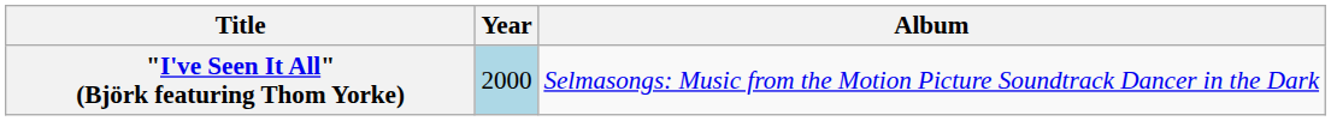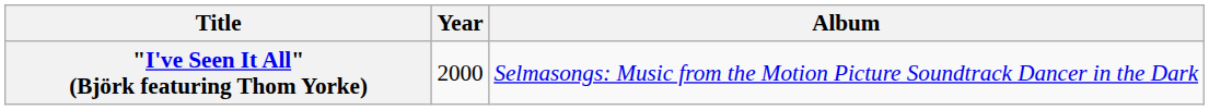row 2 | Year: lightblue background -> no background
